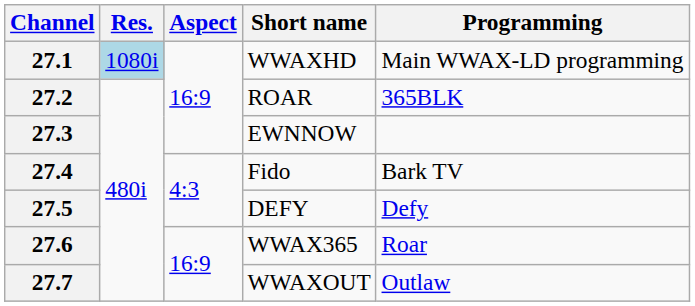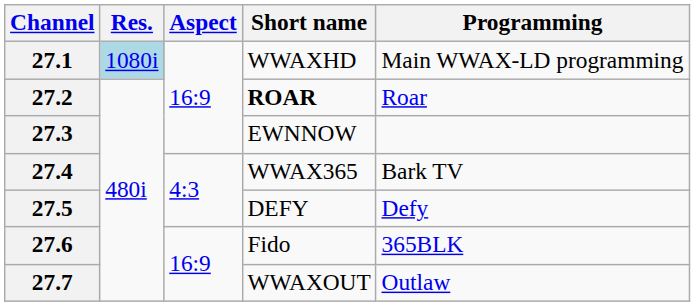27.2 | Short name: normal -> bold
27.2 | Programming: 365BLK -> Roar
27.4 | Short name: Fido -> WWAX365
27.6 | Short name: WWAX365 -> Fido
27.6 | Programming: Roar -> 365BLK
